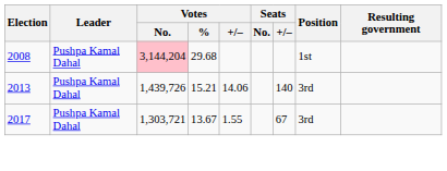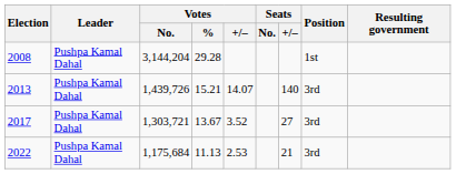2008 | Votes / No.: pink background -> no background
2008 | Votes / %: 29.68 -> 29.28
2013 | Votes / +/–: 14.06 -> 14.07
2017 | Votes / +/–: 1.55 -> 3.52
2017 | Seats / +/–: 67 -> 27
+ row: 2022 | Pushpa Kamal Dahal | 1,175,684 | 11.13 | 2.53 | 21 | 3rd
